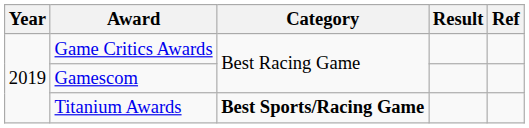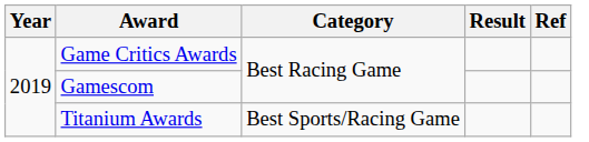Titanium Awards | Category: bold -> normal
